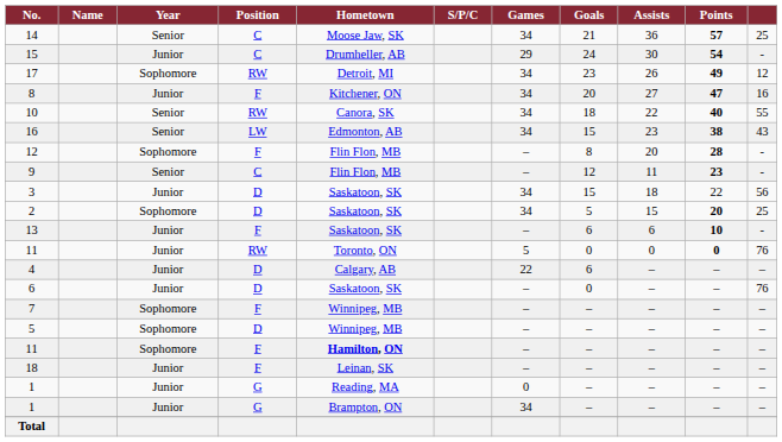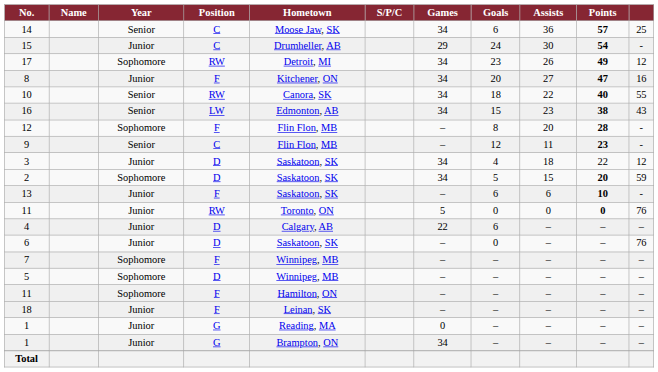14 | Goals: 21 -> 6
3 | Goals: 15 -> 4
3 | column 11: 56 -> 12
2 | column 11: 25 -> 59
11 / F | Hometown: bold -> normal
